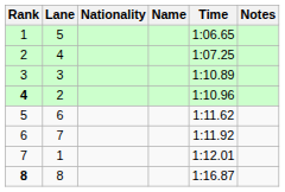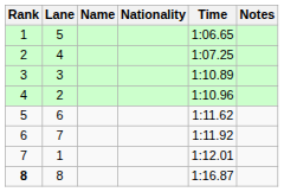columns swapped: Name <-> Nationality
row 5 | Rank: bold -> normal
